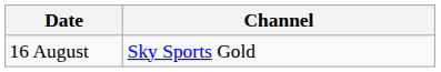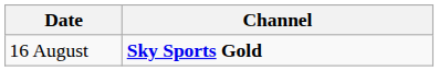16 August | Channel: normal -> bold
